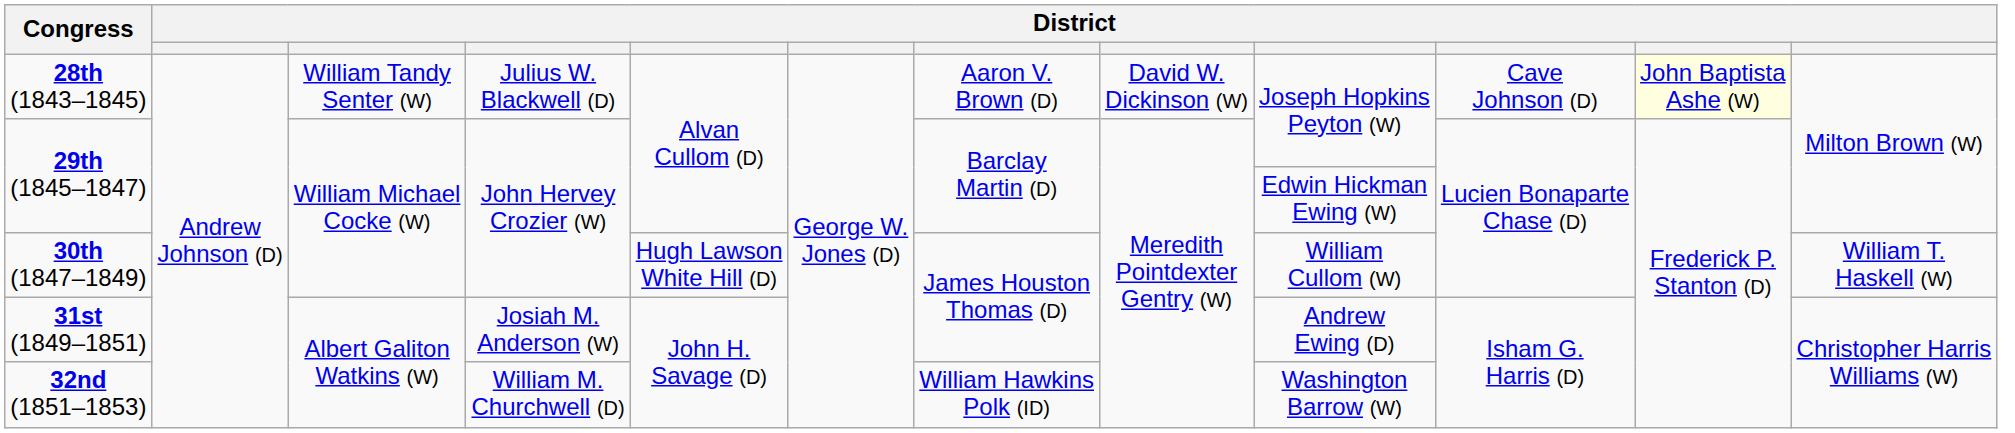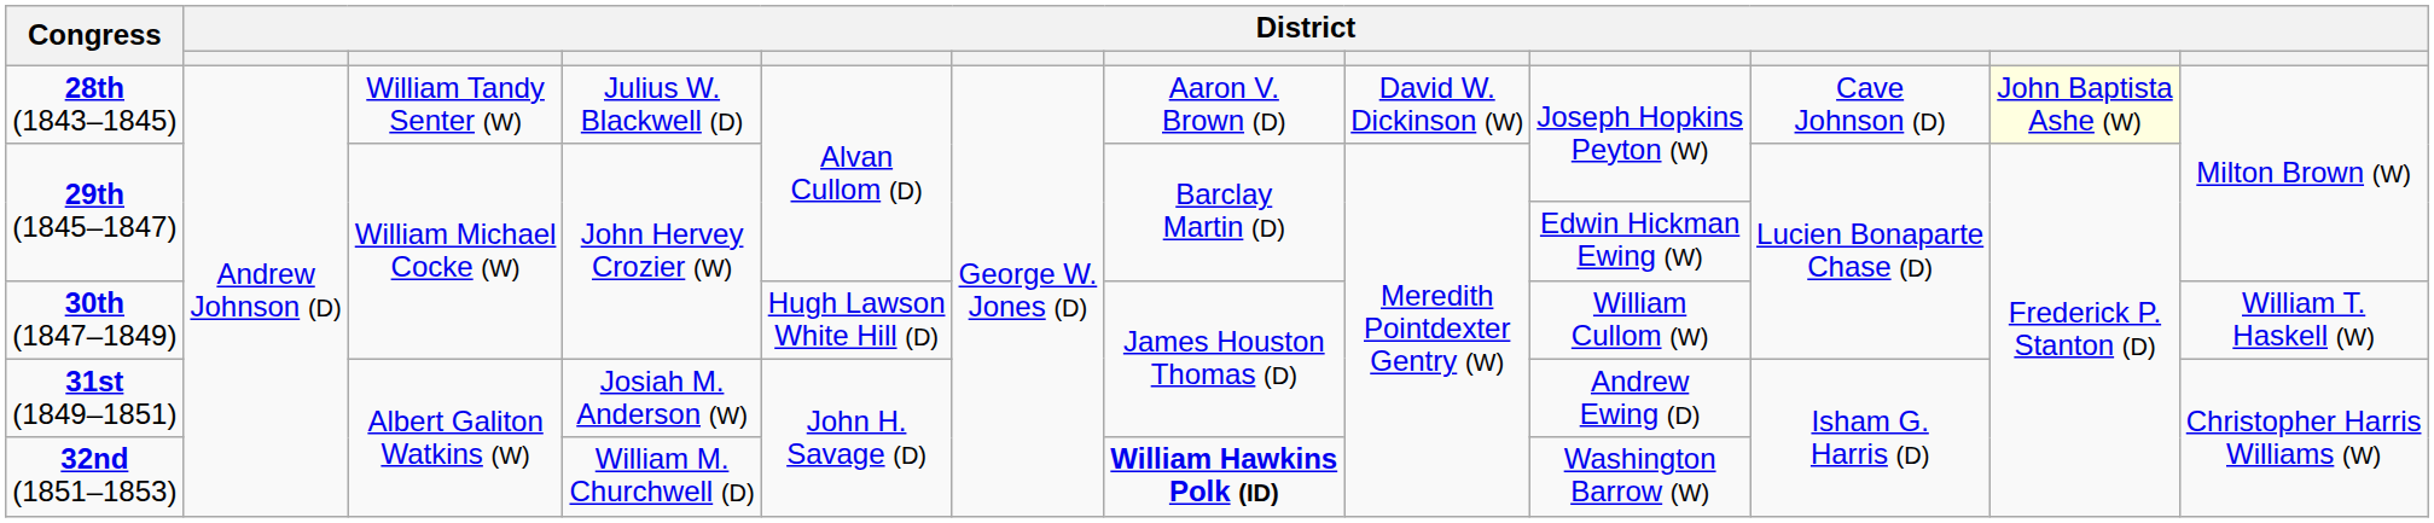32nd (1851–1853) | column 7: normal -> bold
